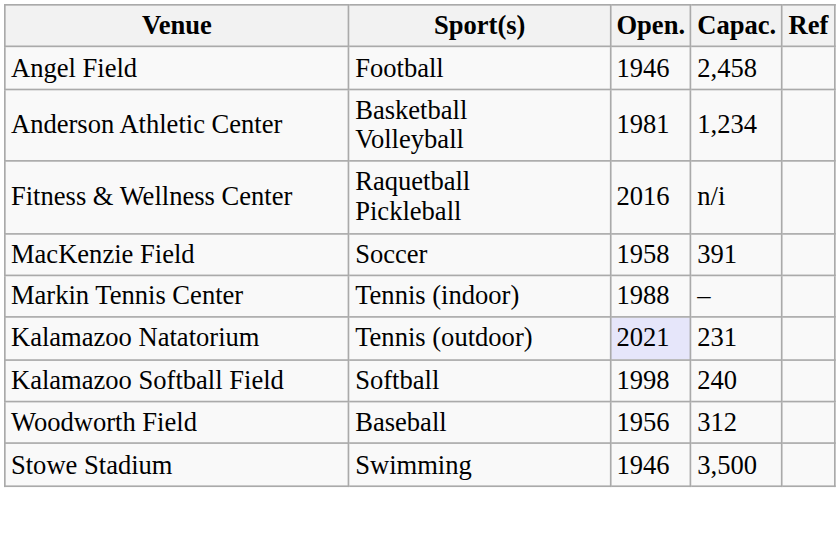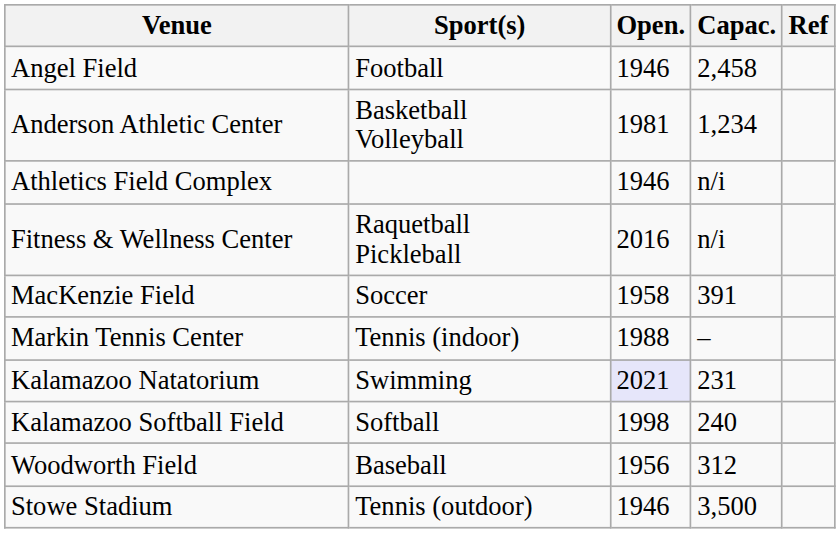+ row: Athletics Field Complex | 1946 | n/i
Kalamazoo Natatorium | Sport(s): Tennis (outdoor) -> Swimming
Stowe Stadium | Sport(s): Swimming -> Tennis (outdoor)
